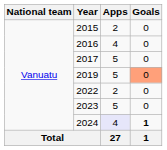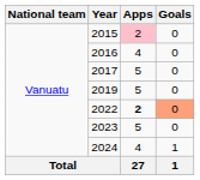2015 | Apps: no background -> pink background
2019 | Goals: lightsalmon background -> no background
2022 | Apps: normal -> bold
2022 | Goals: no background -> lightsalmon background
2024 | Apps: lavender background -> no background
2024 | Goals: bold -> normal
